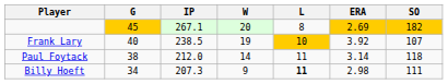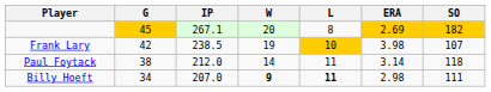Frank Lary | G: 40 -> 42
Frank Lary | ERA: 3.92 -> 3.98
Billy Hoeft | IP: 207.3 -> 207.0
Billy Hoeft | W: normal -> bold
